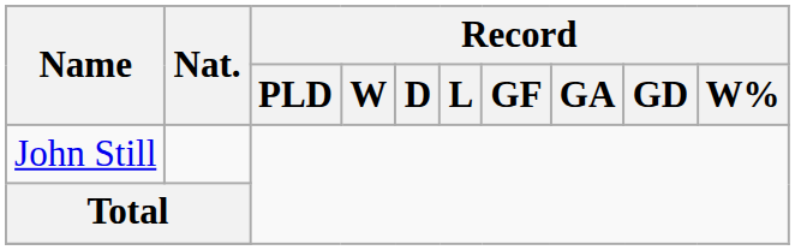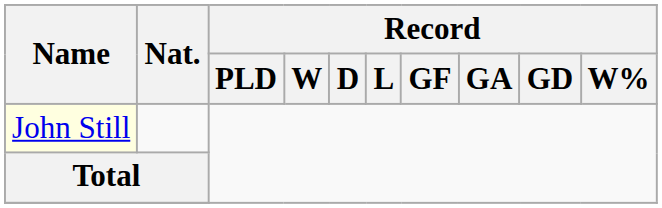John Still | Name: no background -> lightyellow background
